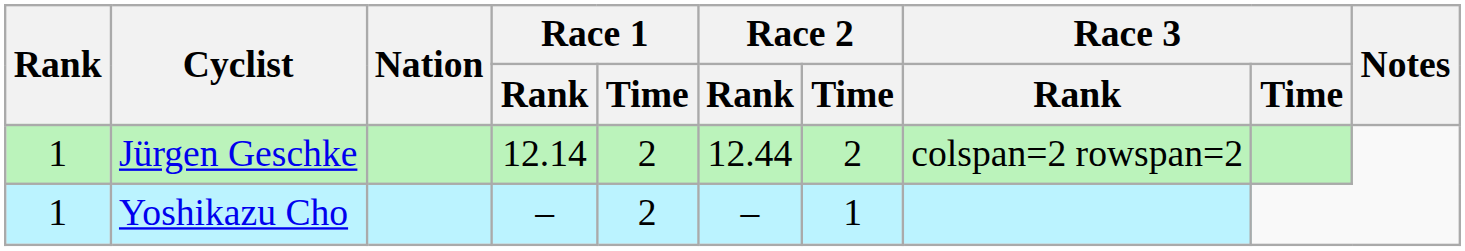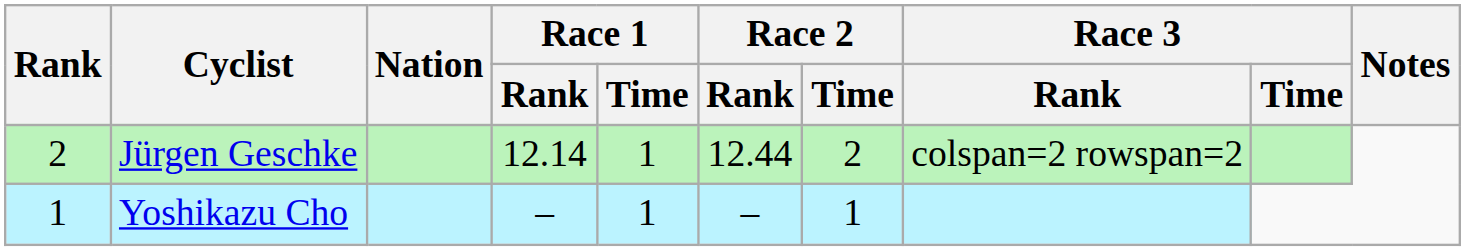Jürgen Geschke | Rank: 1 -> 2
Jürgen Geschke | Race 1 / Time: 2 -> 1
Yoshikazu Cho | Race 1 / Time: 2 -> 1
